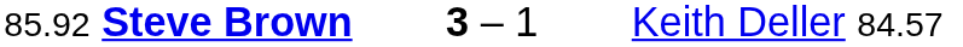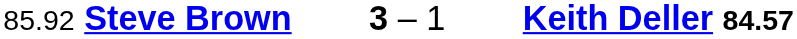85.92 Steve Brown | column 3: normal -> bold
